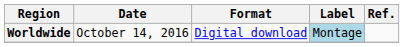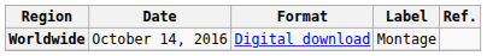Worldwide | Label: lightblue background -> no background
